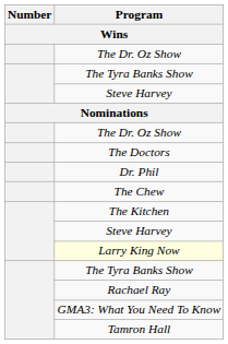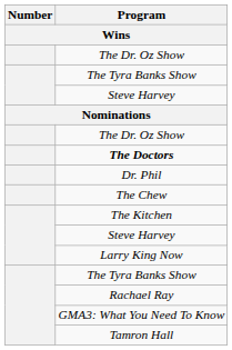The Doctors | Program: normal -> bold
Larry King Now | Program: lightyellow background -> no background
